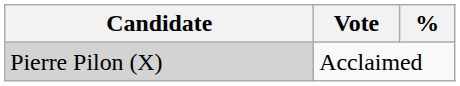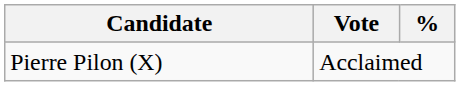Pierre Pilon (X) | Candidate: lightgrey background -> no background
